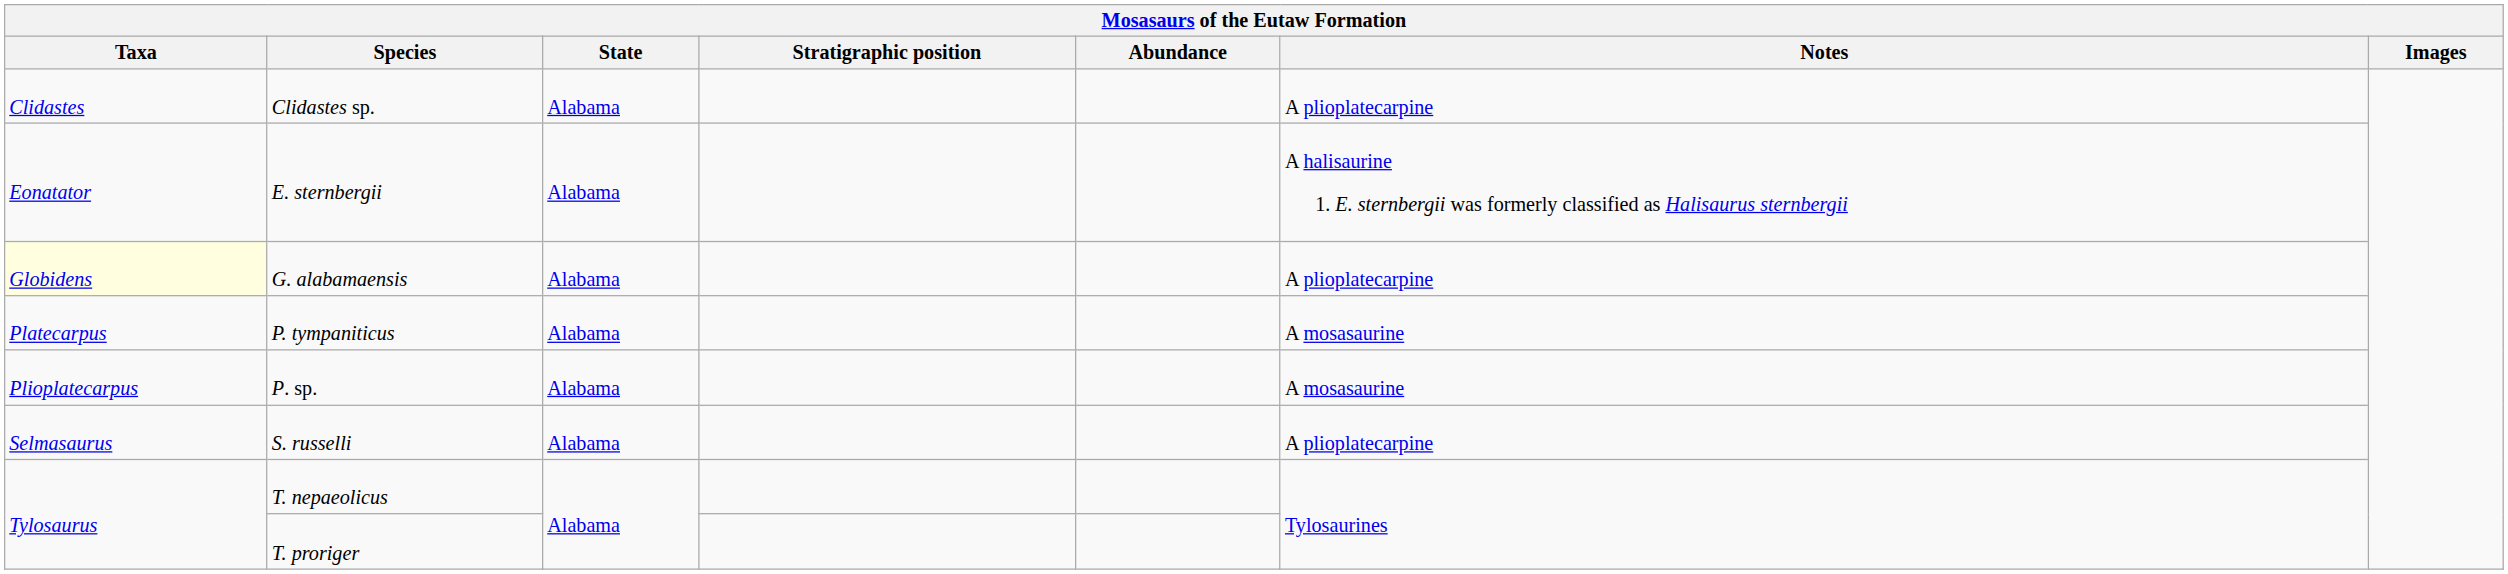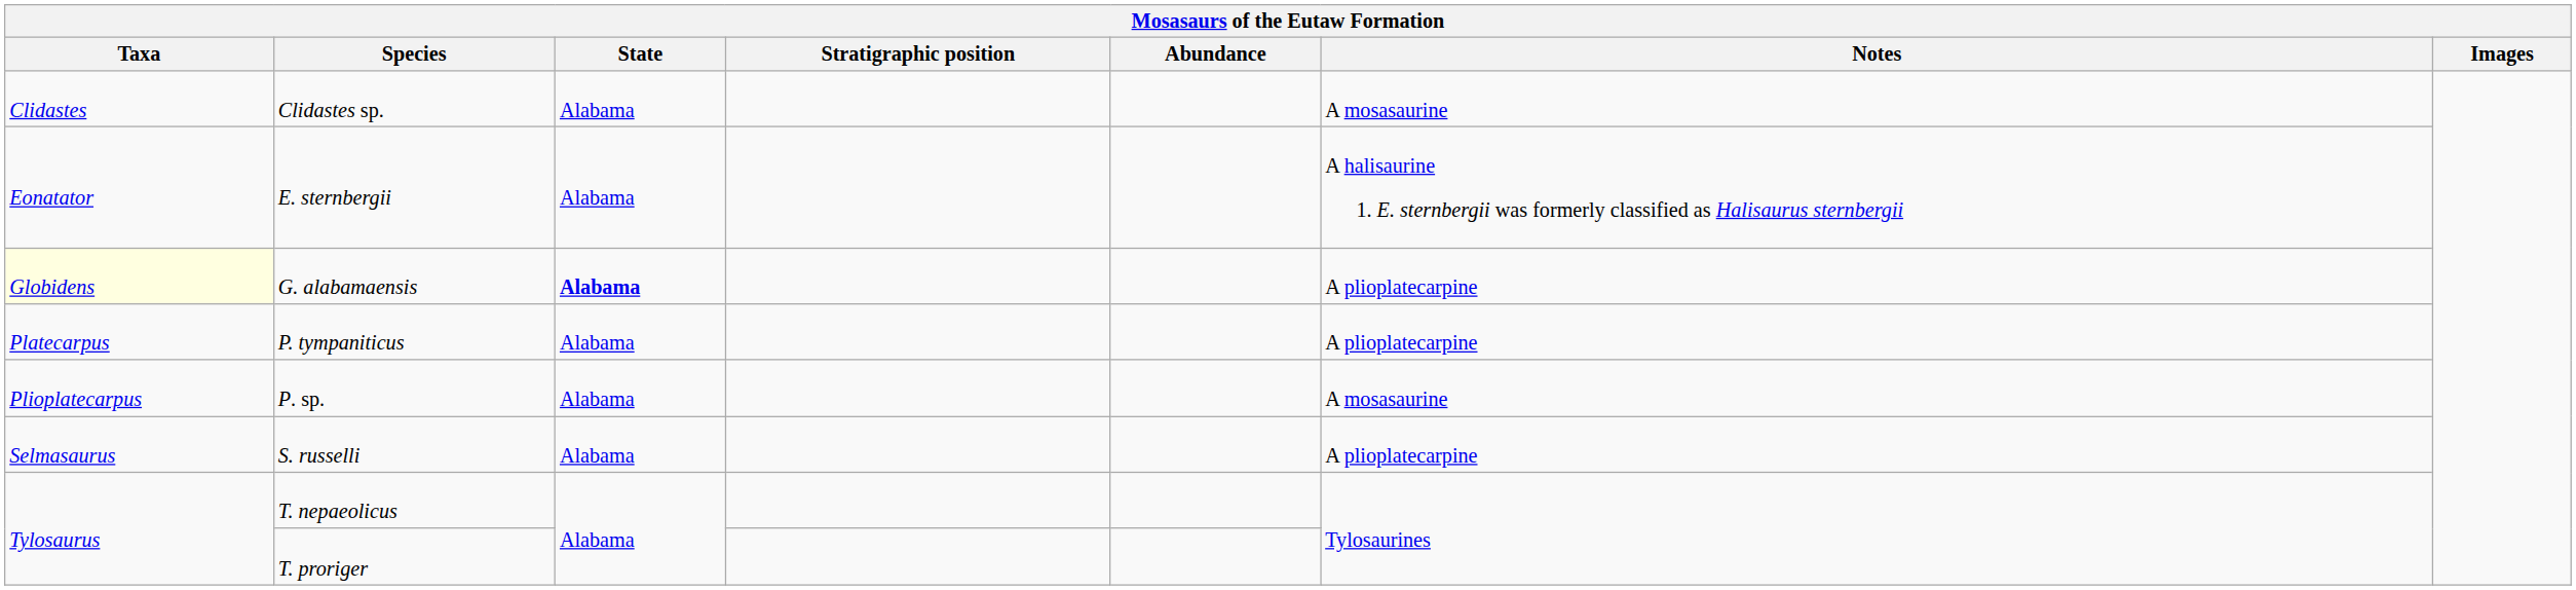Clidastes sp. | Notes: A plioplatecarpine -> A mosasaurine
G. alabamaensis | State: normal -> bold
P. tympaniticus | Notes: A mosasaurine -> A plioplatecarpine
